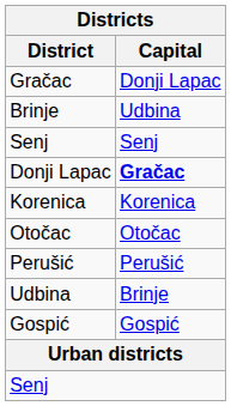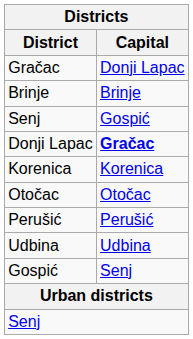row 4 | Capital: Udbina -> Brinje
row 5 | Capital: Senj -> Gospić
row 10 | Capital: Brinje -> Udbina
row 11 | Capital: Gospić -> Senj
